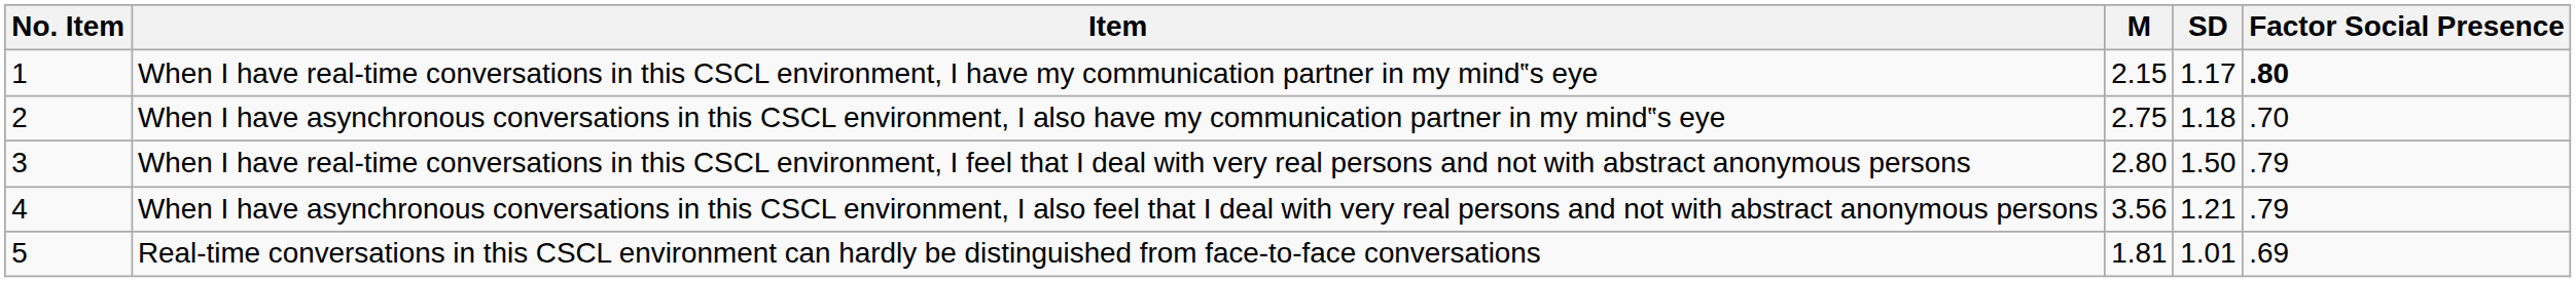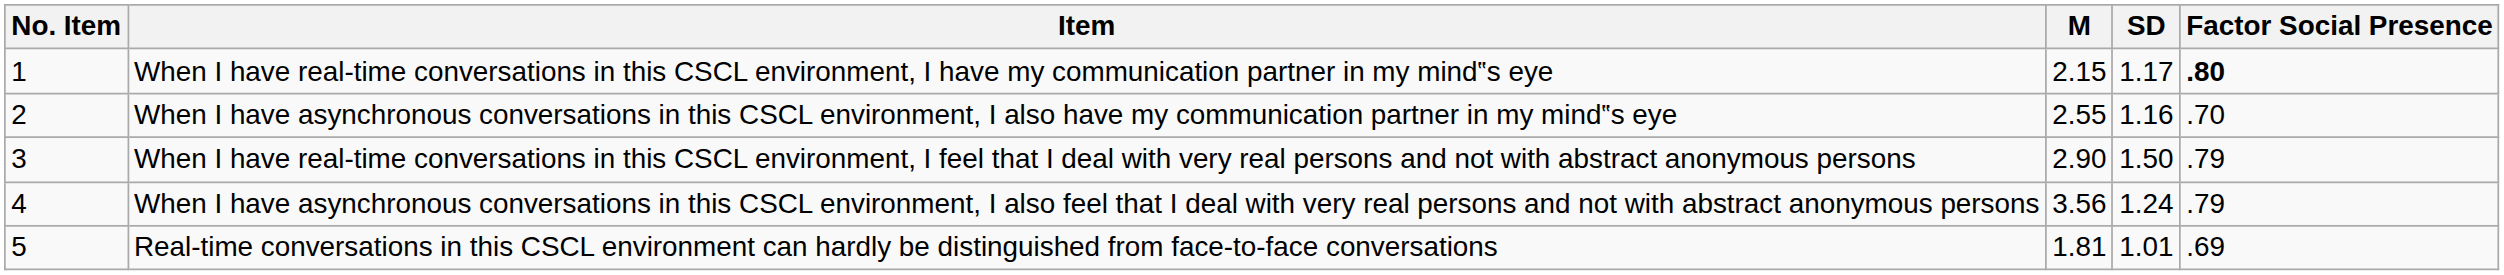row 3 | M: 2.75 -> 2.55
row 3 | SD: 1.18 -> 1.16
row 4 | M: 2.80 -> 2.90
row 5 | SD: 1.21 -> 1.24
